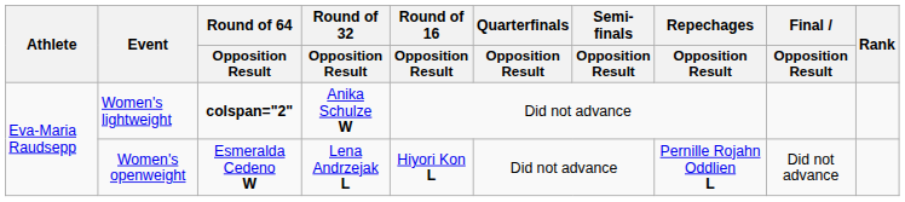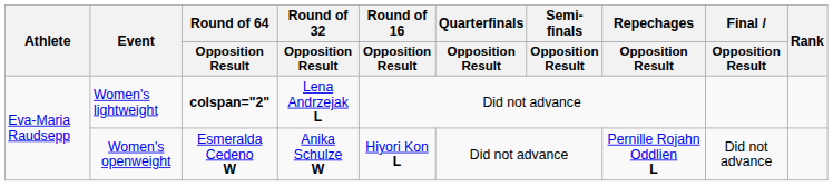Women's lightweight | Round of 32 / Opposition Result: Anika Schulze W -> Lena Andrzejak L
Women's openweight | Round of 32 / Opposition Result: Lena Andrzejak L -> Anika Schulze W
